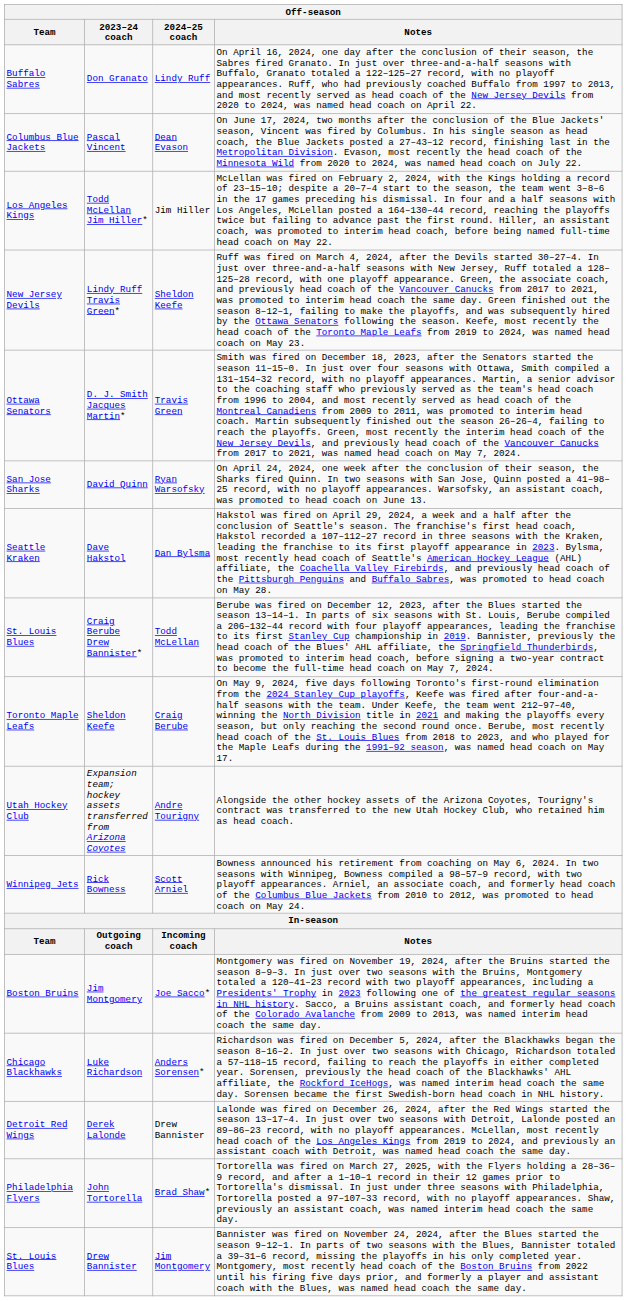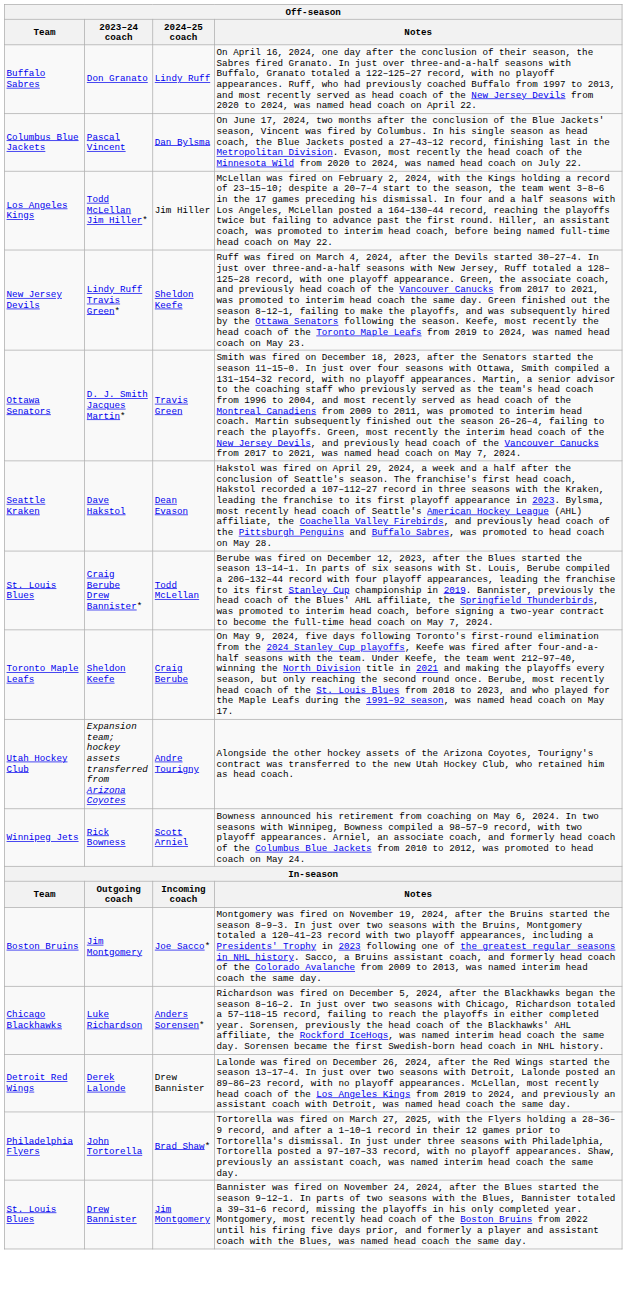Pascal Vincent | 2024–25 coach: Dean Evason -> Dan Bylsma
- row: San Jose Sharks | David Quinn | Ryan Warsofsky | On April 24, 2024, one week after the conclusion of their season, the Sharks fired Quinn. In two seasons with San Jose, Quinn posted a 41–98–25 record, with no playoff appearances. Warsofsky, an assistant coach, was promoted to head coach on June 13.
Dave Hakstol | 2024–25 coach: Dan Bylsma -> Dean Evason
